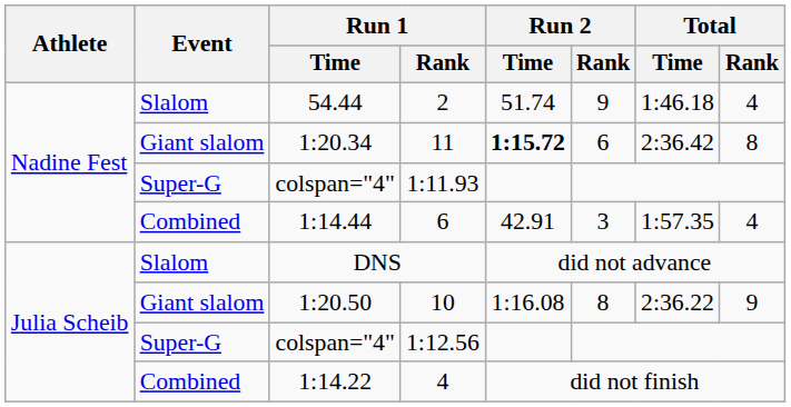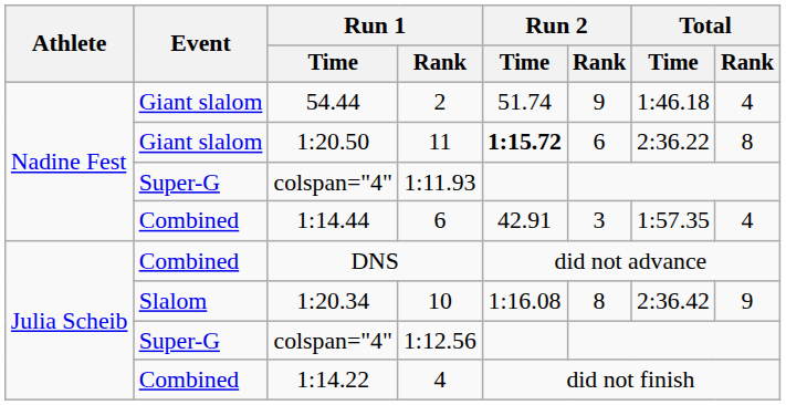2 | Event: Slalom -> Giant slalom
11 | Run 1 / Time: 1:20.34 -> 1:20.50
11 | Total / Time: 2:36.42 -> 2:36.22
DNS | Event: Slalom -> Combined
10 | Event: Giant slalom -> Slalom
10 | Run 1 / Time: 1:20.50 -> 1:20.34
10 | Total / Time: 2:36.22 -> 2:36.42
